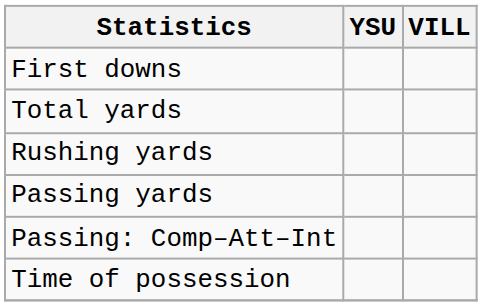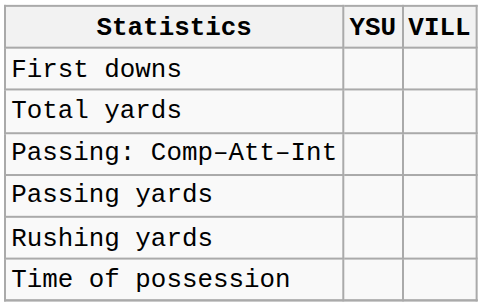rows swapped: Rushing yards <-> Passing: Comp–Att–Int
